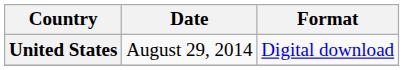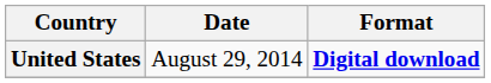United States | Format: normal -> bold
